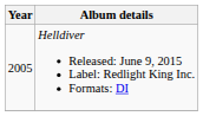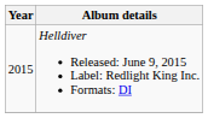row 2 | Year: 2005 -> 2015
